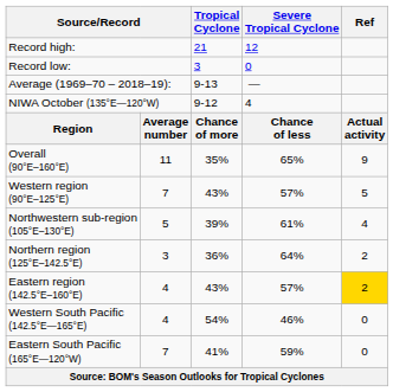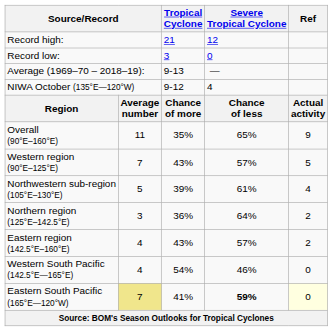Eastern region (142.5°E–160°E) | Ref: gold background -> no background
Eastern South Pacific (165°E—120°W) | column 2: no background -> khaki background
Eastern South Pacific (165°E—120°W) | Severe Tropical Cyclone: normal -> bold
Eastern South Pacific (165°E—120°W) | Ref: no background -> lightyellow background
